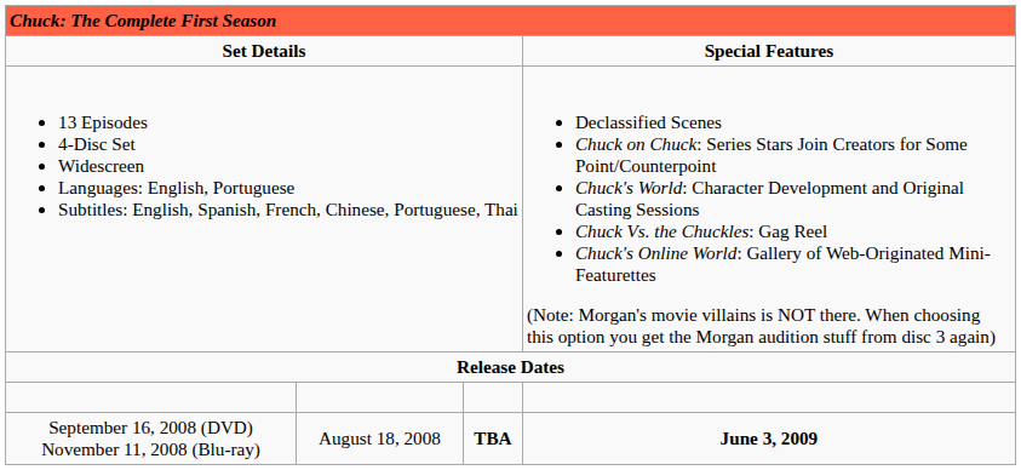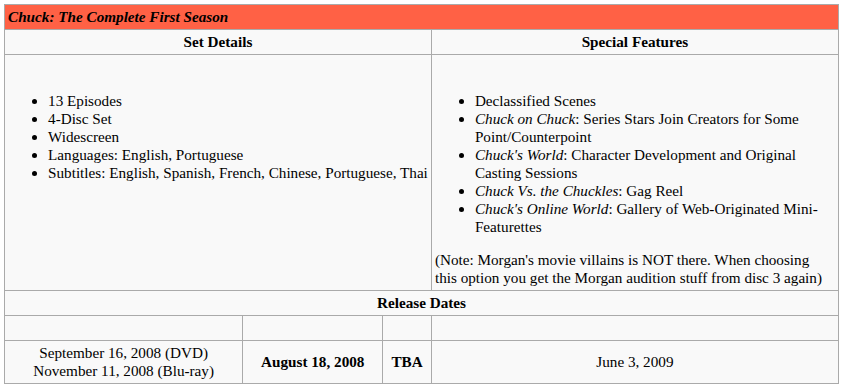September 16, 2008 (DVD) November 11, 2008 (Blu-ray) | column 2: normal -> bold
September 16, 2008 (DVD) November 11, 2008 (Blu-ray) | column 4: bold -> normal
